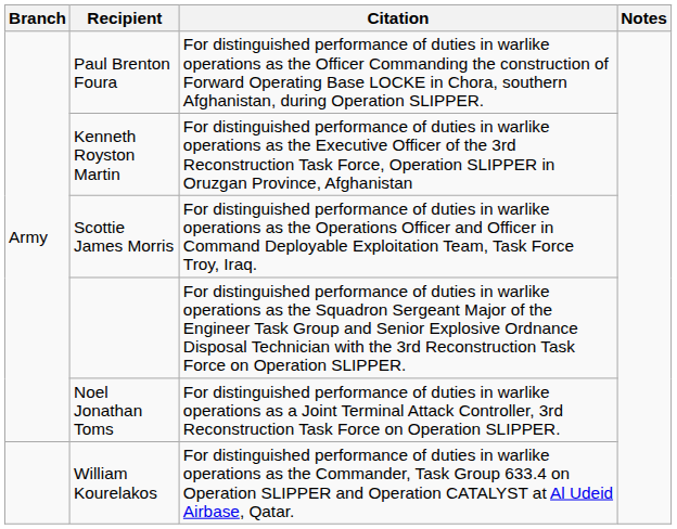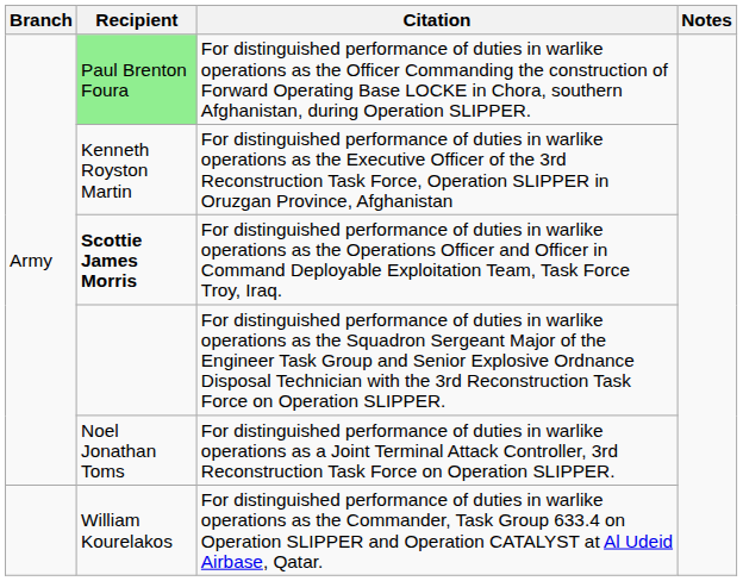Paul Brenton Foura | Recipient: no background -> lightgreen background
Scottie James Morris | Recipient: normal -> bold
